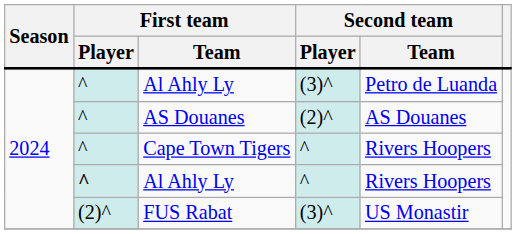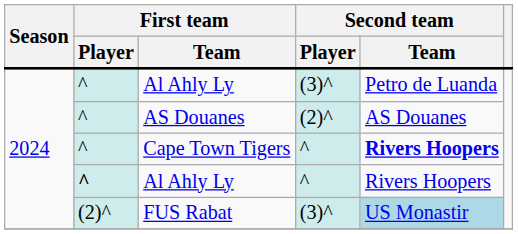Cape Town Tigers | Second team / Team: normal -> bold
FUS Rabat | Second team / Team: no background -> lightblue background
